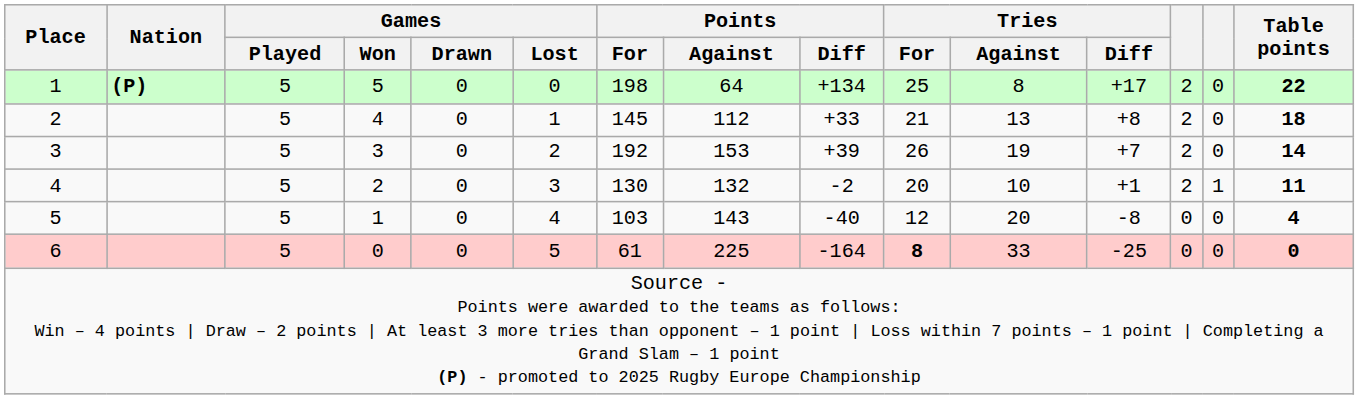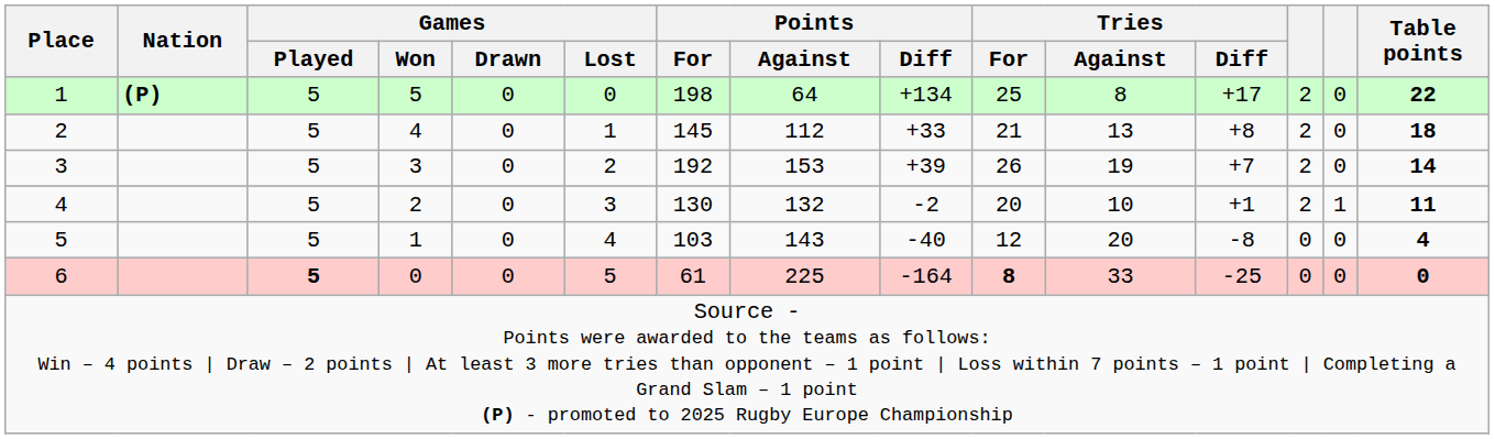6 | Games / Played: normal -> bold
